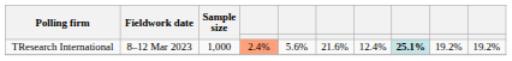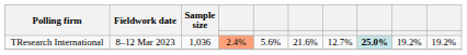TResearch International | Sample size: 1,000 -> 1,036
TResearch International | column 7: 12.4% -> 12.7%
TResearch International | column 8: 25.1% -> 25.0%
